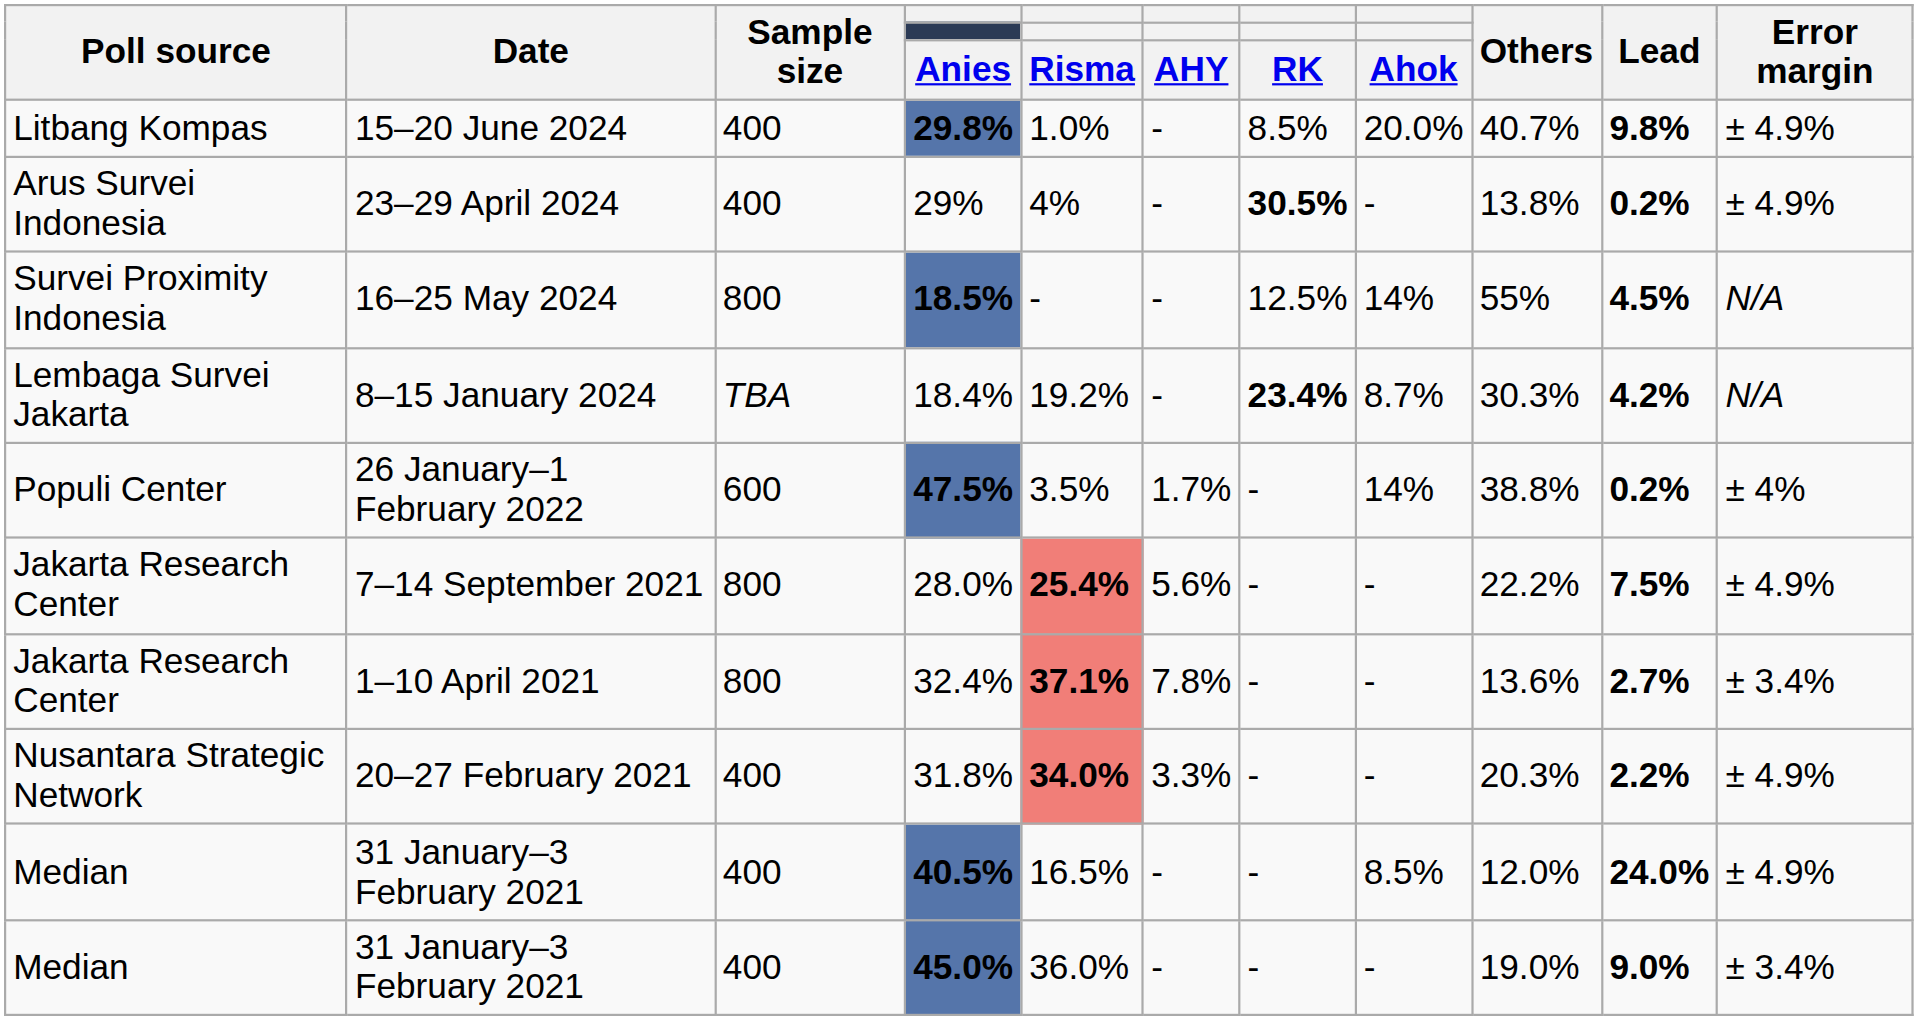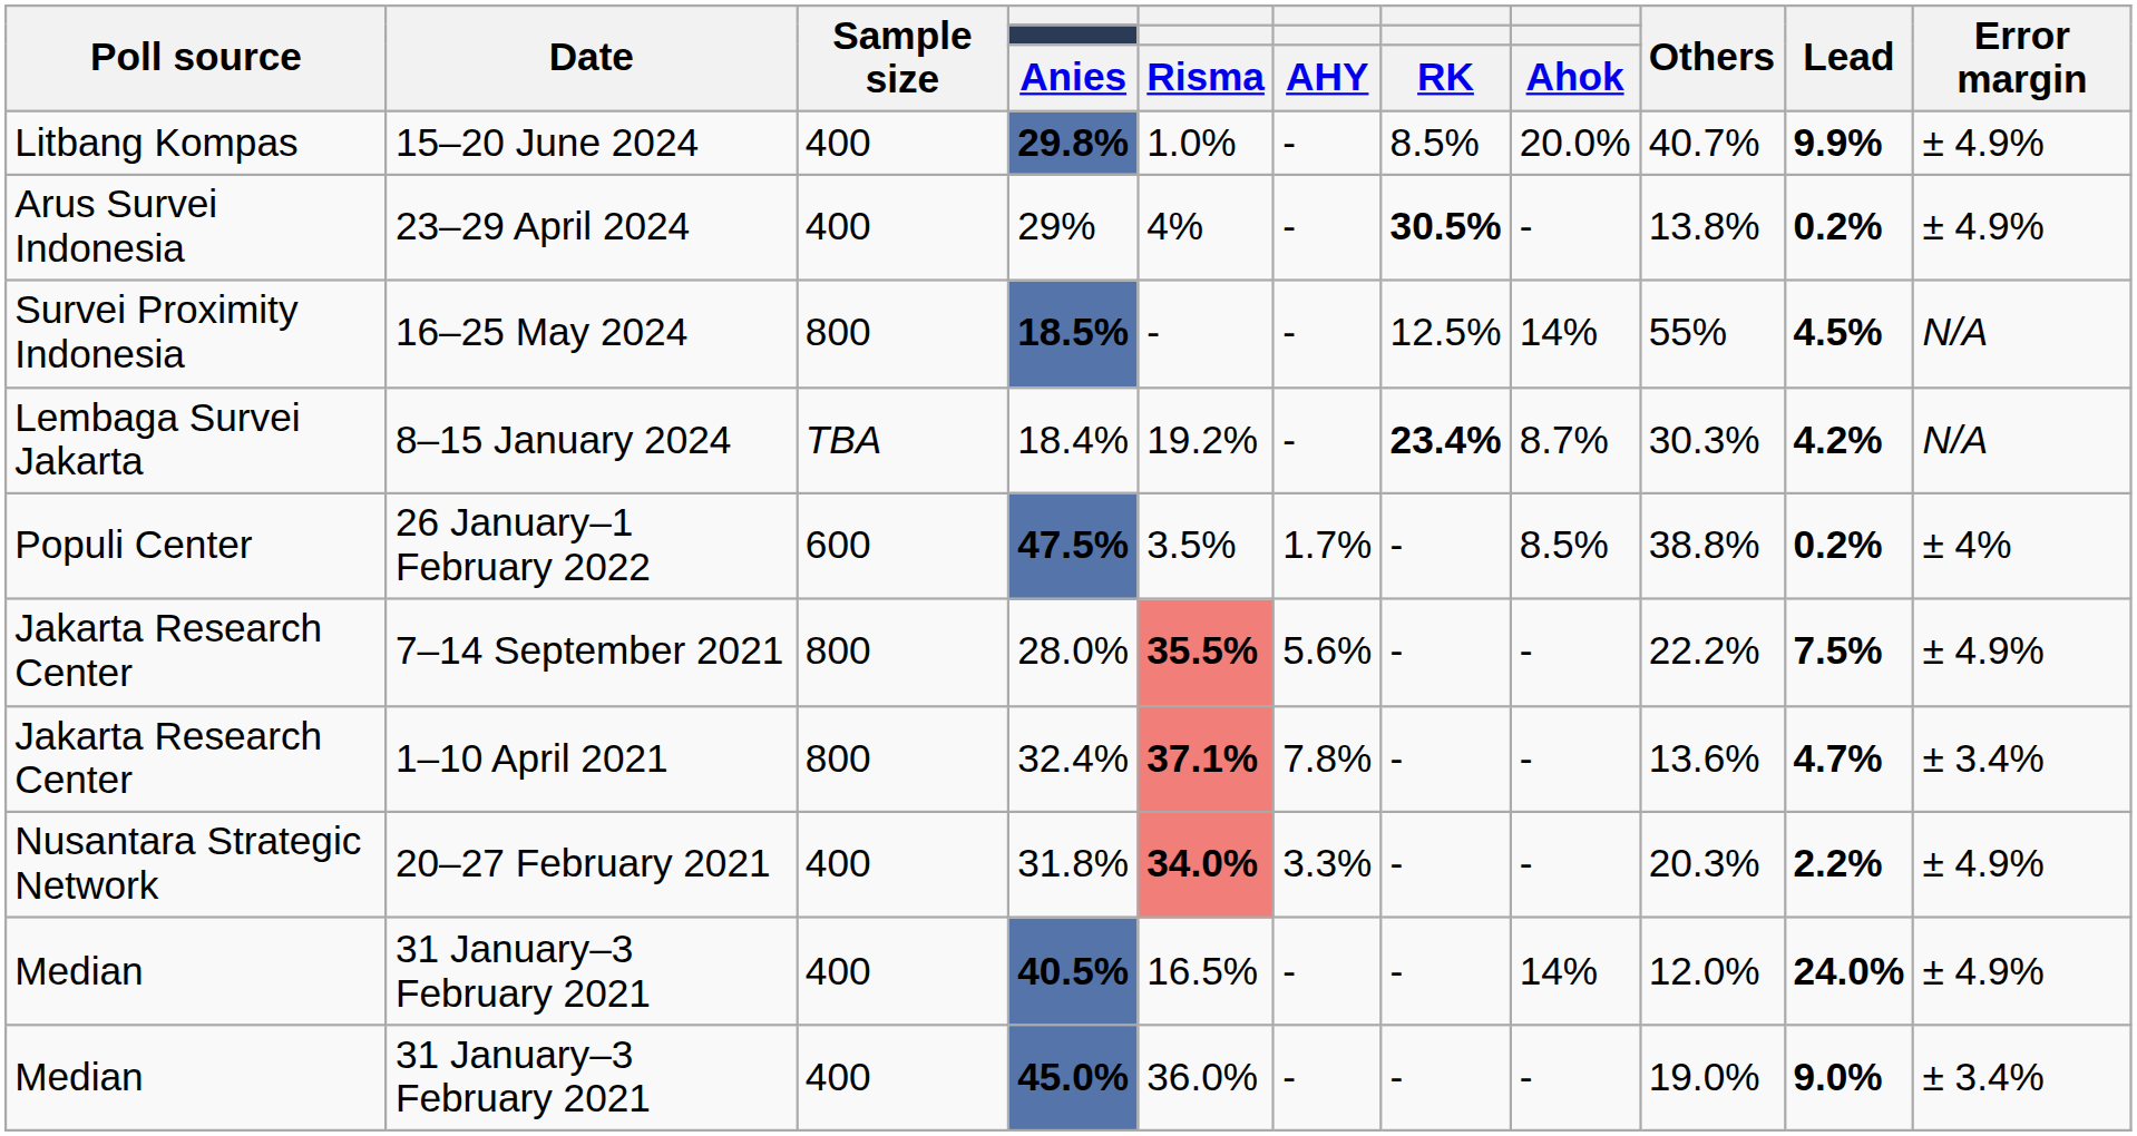15–20 June 2024 | Lead: 9.8% -> 9.9%
26 January–1 February 2022 | Ahok: 14% -> 8.5%
7–14 September 2021 | Risma: 25.4% -> 35.5%
1–10 April 2021 | Lead: 2.7% -> 4.7%
31 January–3 February 2021 / 40.5% | Ahok: 8.5% -> 14%
